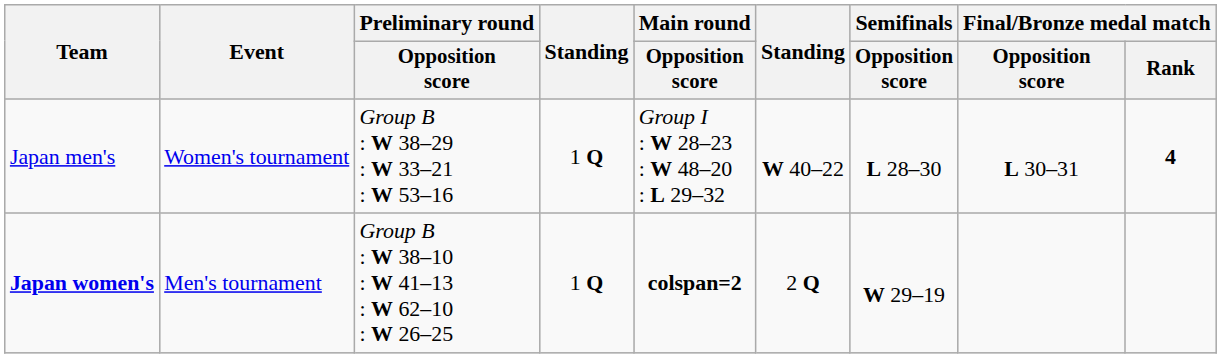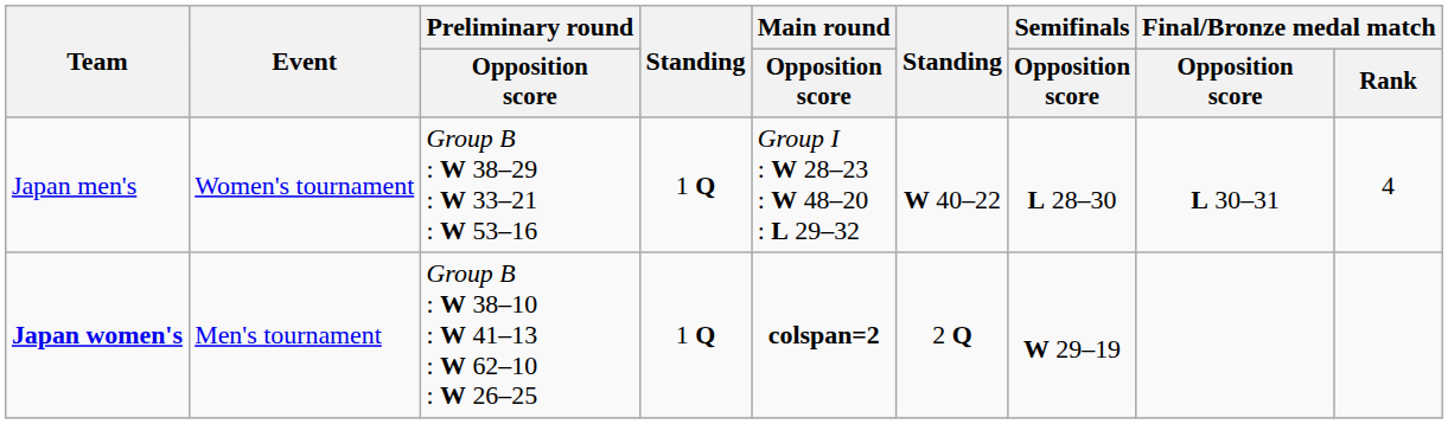Japan men's | Final/Bronze medal match / Rank: bold -> normal
